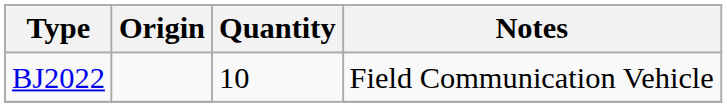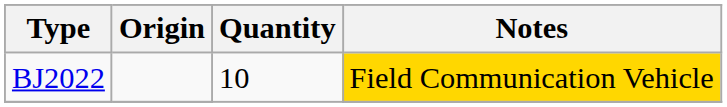BJ2022 | Notes: no background -> gold background
